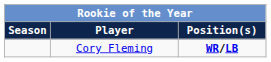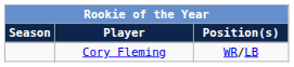Cory Fleming | Position(s): bold -> normal
